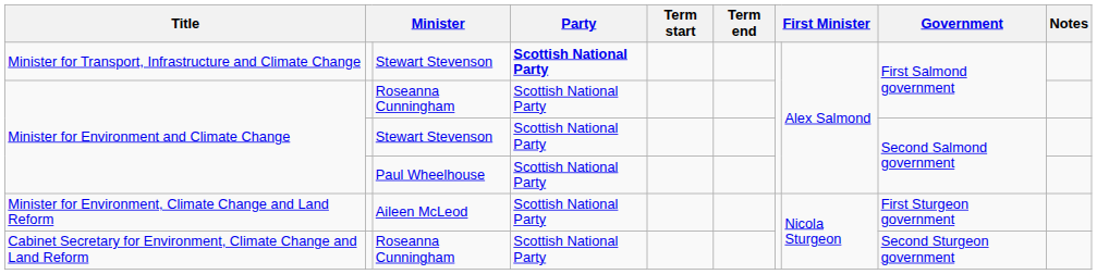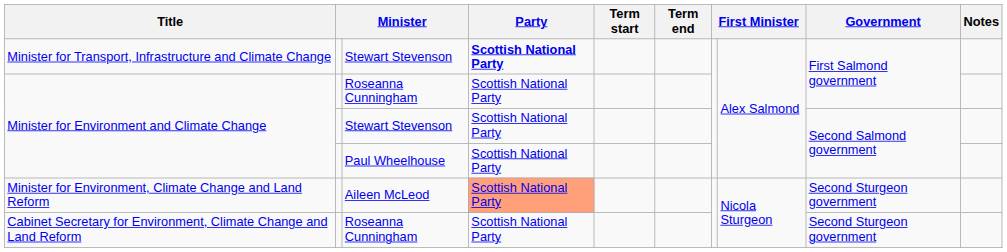Minister for Environment, Climate Change and Land Reform | Party: no background -> lightsalmon background
Minister for Environment, Climate Change and Land Reform | Government: First Sturgeon government -> Second Sturgeon government
